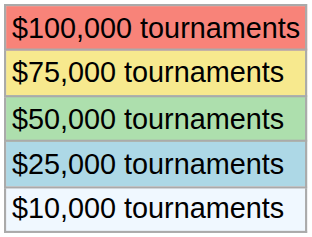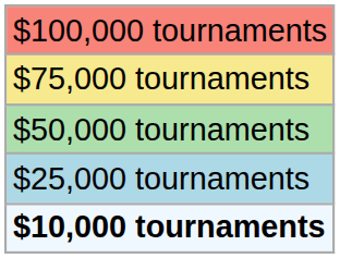row 5 | column 1: normal -> bold
